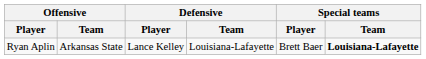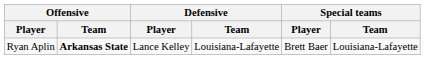Ryan Aplin | Offensive / Team: normal -> bold
Ryan Aplin | Special teams / Team: bold -> normal
